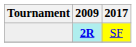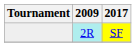SF | 2009: bold -> normal
